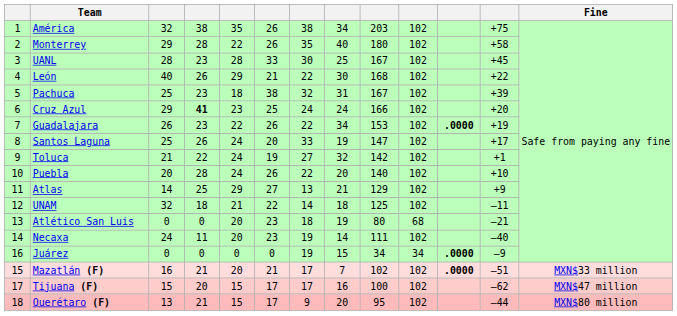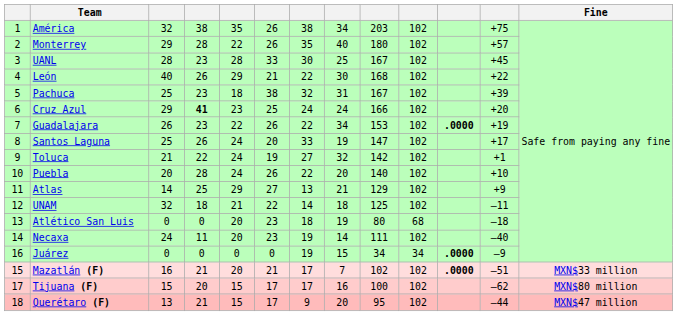Monterrey | column 12: +58 -> +57
Atlético San Luis | column 12: –21 -> –18
Tijuana (F) | Fine: MXN$47 million -> MXN$80 million
Querétaro (F) | Fine: MXN$80 million -> MXN$47 million
